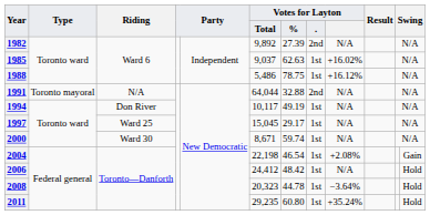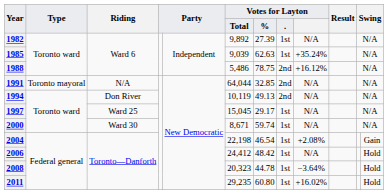1982 | Votes for Layton / .: 2nd -> 1st
1985 | Votes for Layton / Total: 9,037 -> 9,039
1985 | Votes for Layton: +16.02% -> +35.24%
1988 | Votes for Layton / .: 1st -> 2nd
1991 | Votes for Layton / %: 32.88 -> 32.85
1994 | Votes for Layton / Total: 10,117 -> 10,119
1994 | Votes for Layton / %: 49.19 -> 49.13
1994 | Votes for Layton / .: 1st -> 2nd
2011 | Votes for Layton: +35.24% -> +16.02%
